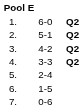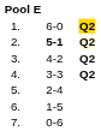1. | column 3: no background -> gold background
2. | column 2: normal -> bold
2. | column 3: no background -> lightyellow background
